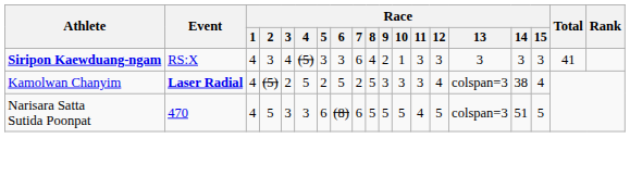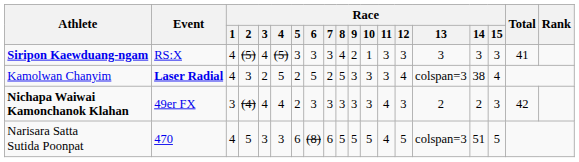Siripon Kaewduang-ngam | Race / 2: 3 -> (5)
Siripon Kaewduang-ngam | Race / 7: 6 -> 3
Kamolwan Chanyim | Race / 2: (5) -> 3
+ row: Nichapa Waiwai Kamonchanok Klahan | 49er FX | 3 | (4) | 4 | 4 | 2 | 3 | 3 | 3 | 3 | 3 | 4 | 3 | 2 | 2 | 3 | 42
